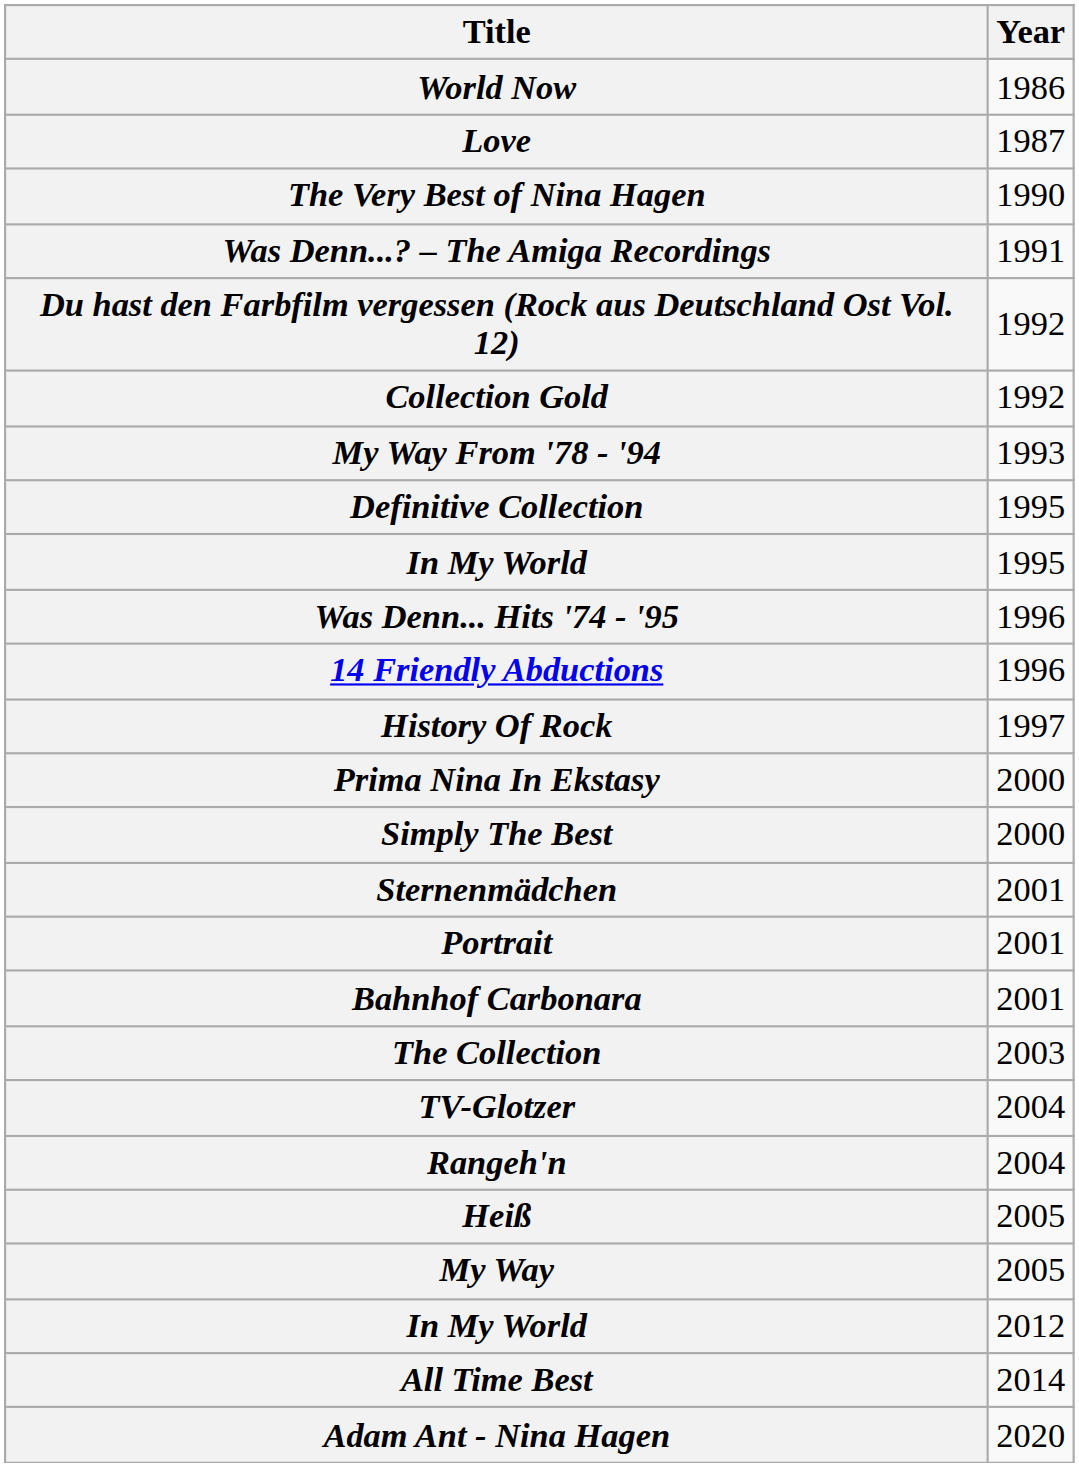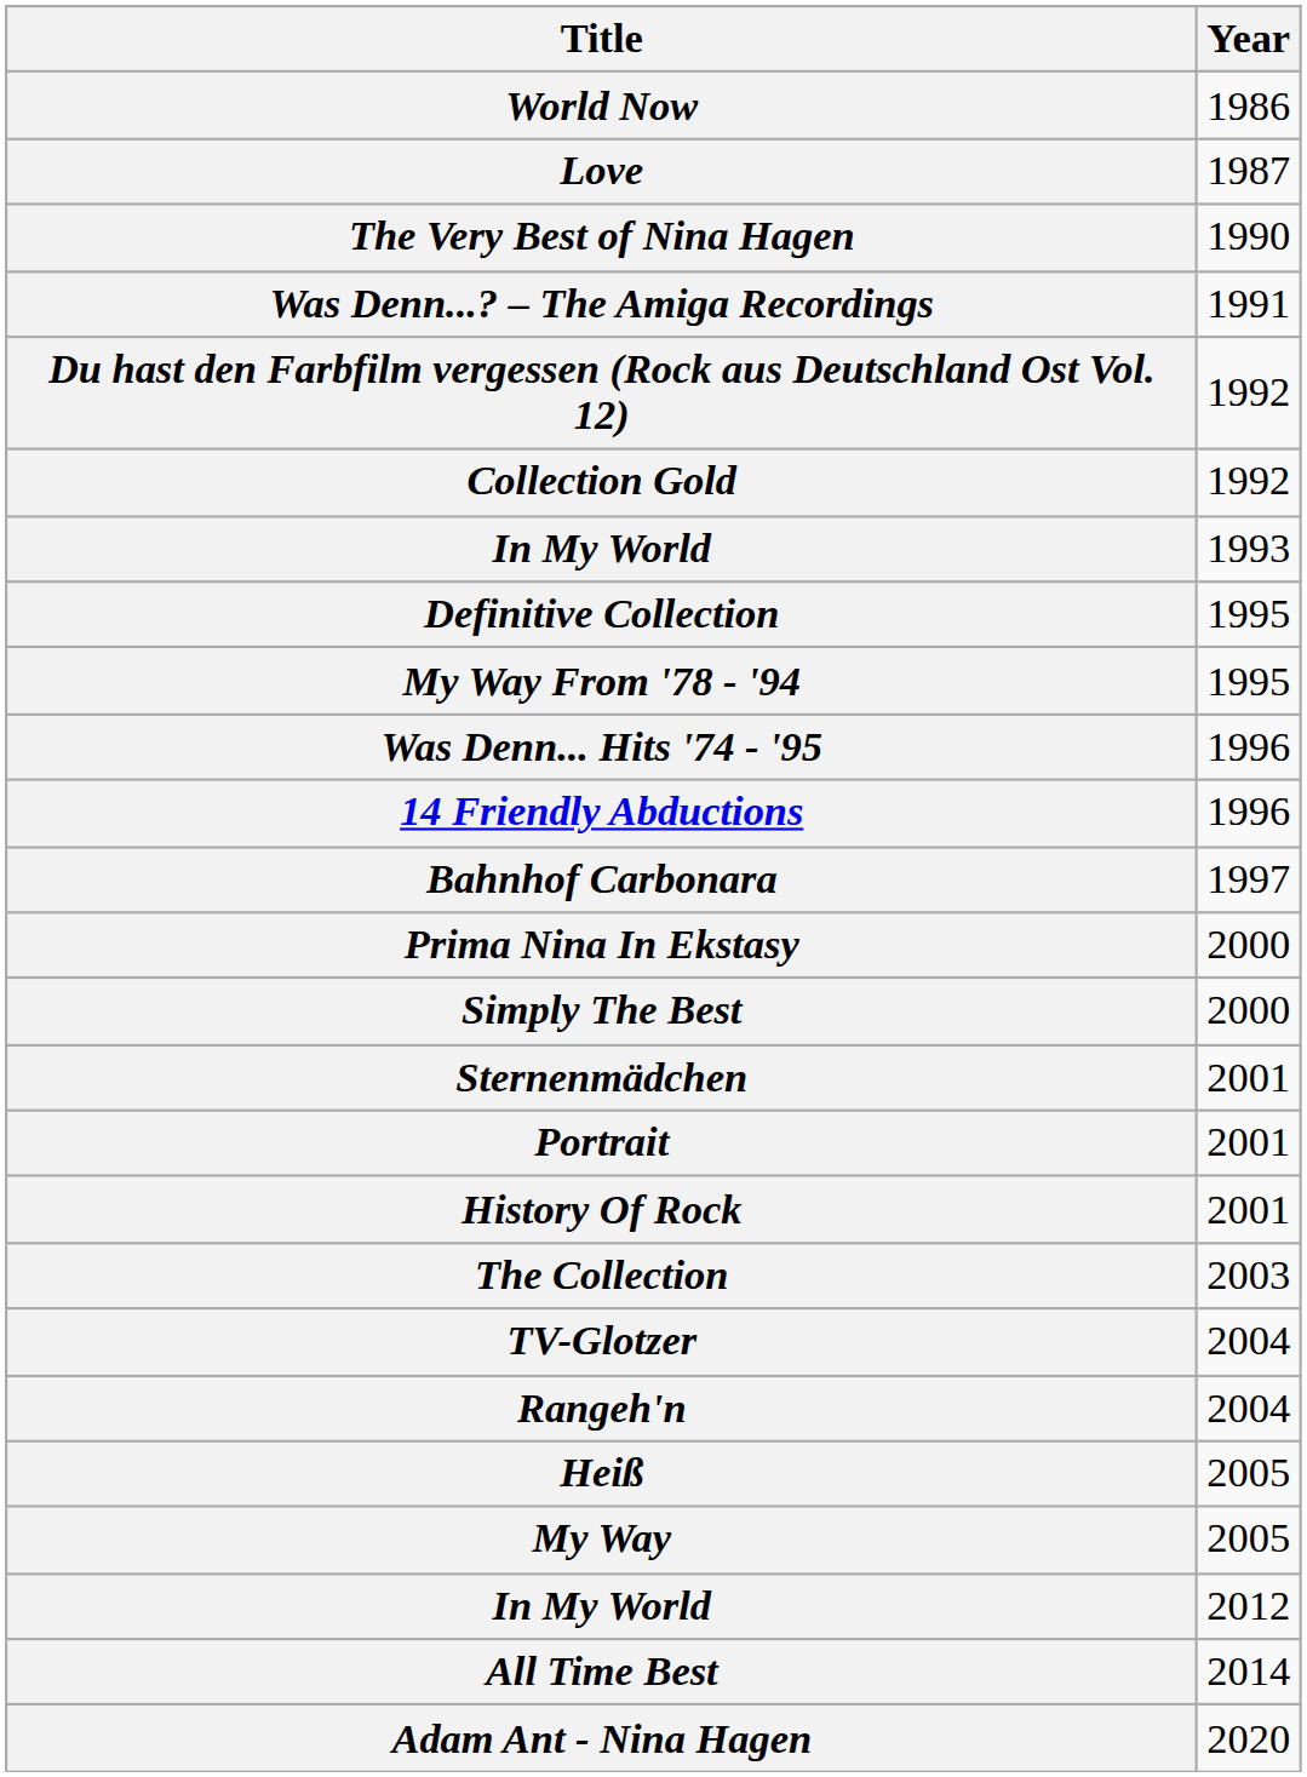row 8 | Title: My Way From '78 - '94 -> In My World
row 10 | Title: In My World -> My Way From '78 - '94
row 13 | Title: History Of Rock -> Bahnhof Carbonara
row 18 | Title: Bahnhof Carbonara -> History Of Rock
